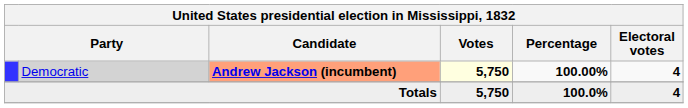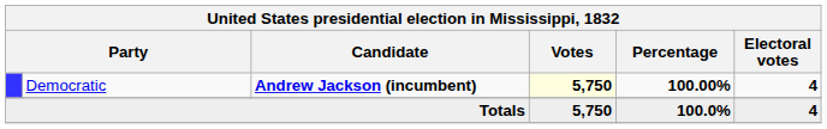row 3 | column 2: lightgrey background -> no background
row 3 | Candidate: lightsalmon background -> no background
